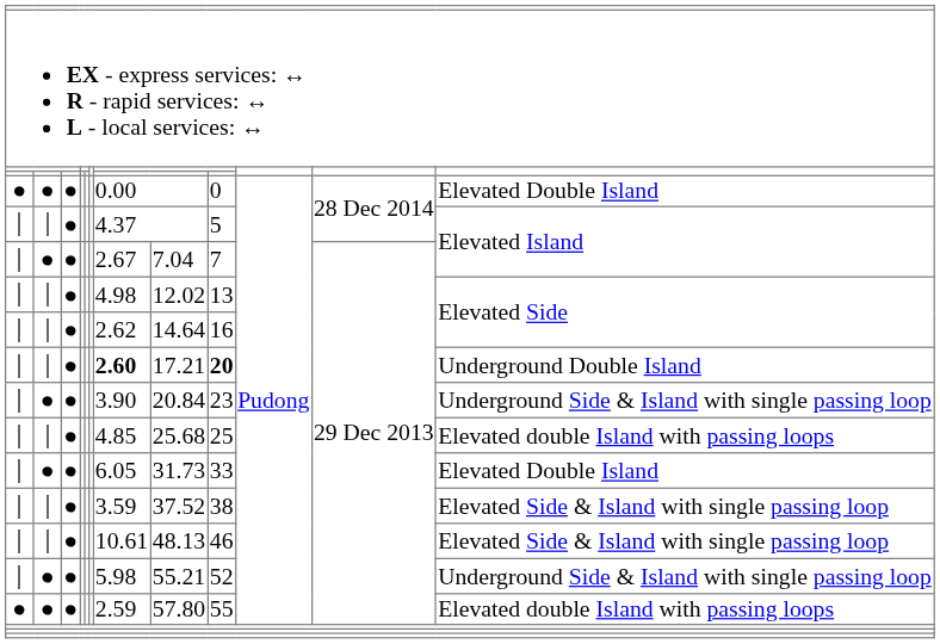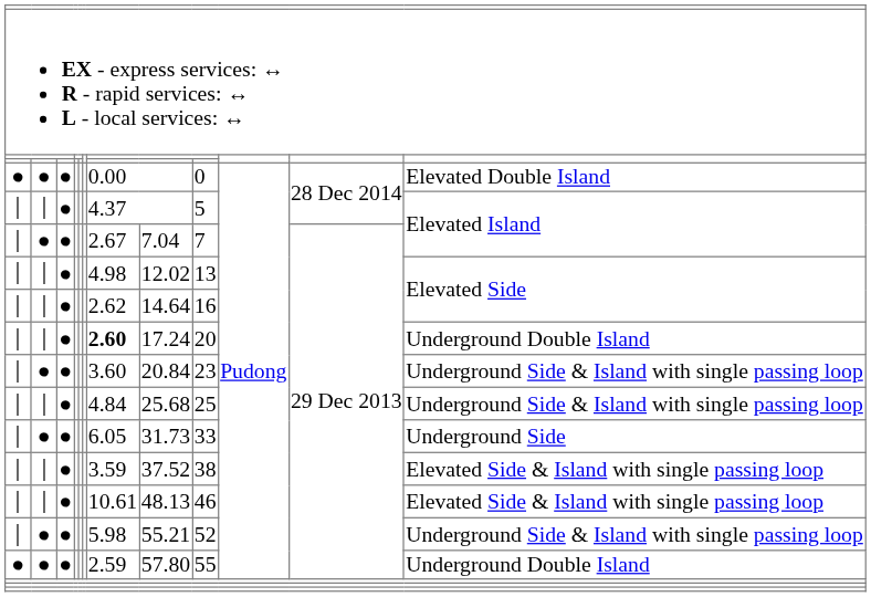row 10 | column 8: 17.21 -> 17.24
row 10 | column 9: bold -> normal
row 11 | column 7: 3.90 -> 3.60
row 12 | column 7: 4.85 -> 4.84
row 12 | column 12: Elevated double Island with passing loops -> Underground Side & Island with single passing loop
row 13 | column 12: Elevated Double Island -> Underground Side
row 17 | column 12: Elevated double Island with passing loops -> Underground Double Island
